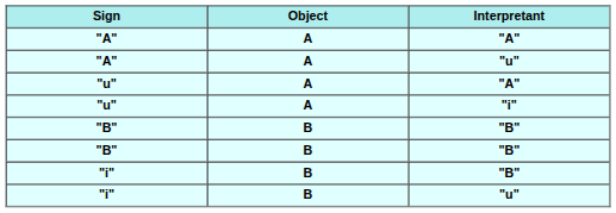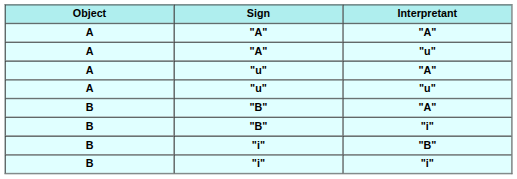columns swapped: Object <-> Sign
row 5 | Interpretant: "i" -> "u"
row 6 | Interpretant: "B" -> "A"
row 7 | Interpretant: "B" -> "i"
row 9 | Interpretant: "u" -> "i"
